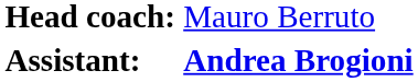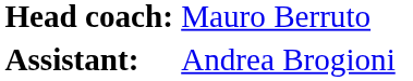Assistant: | column 2: bold -> normal
